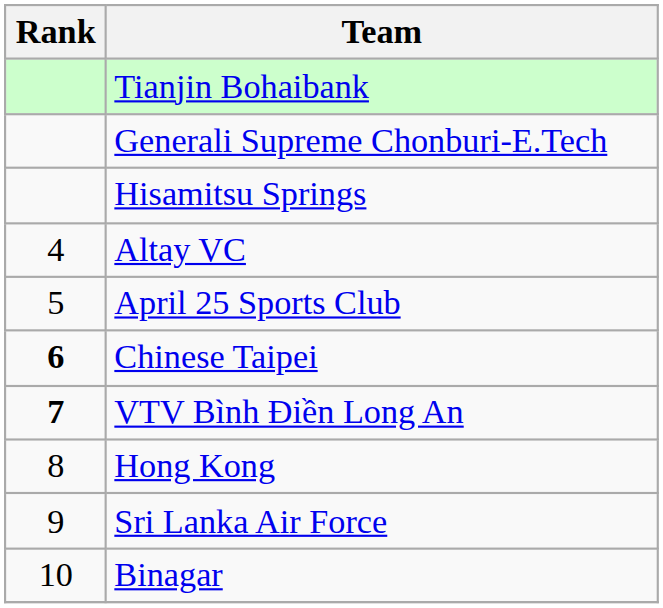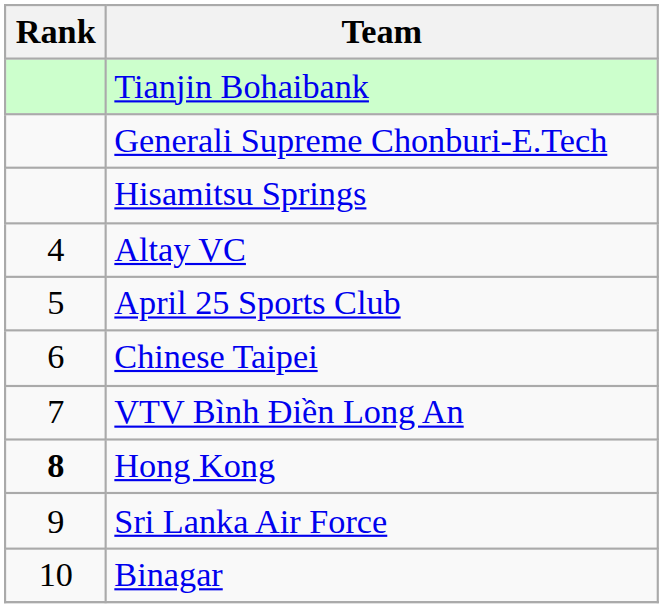Chinese Taipei | Rank: bold -> normal
VTV Bình Điền Long An | Rank: bold -> normal
Hong Kong | Rank: normal -> bold
